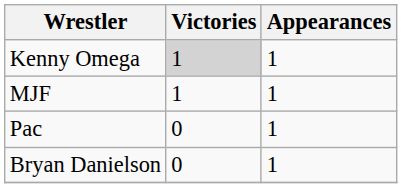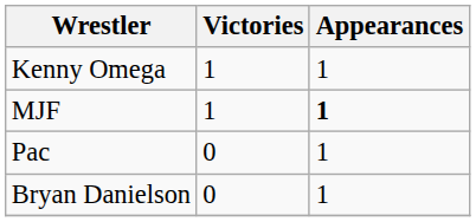Kenny Omega | Victories: lightgrey background -> no background
MJF | Appearances: normal -> bold
